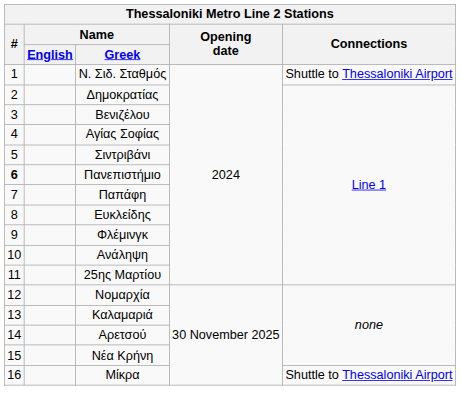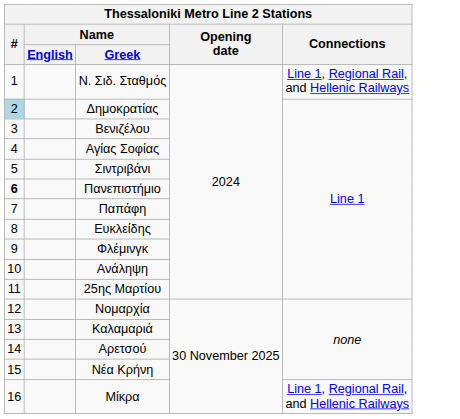Ν. Σιδ. Σταθμός | Connections: Shuttle to Thessaloniki Airport -> Line 1, Regional Rail, and Hellenic Railways
Δημοκρατίας | #: no background -> lightblue background
Μίκρα | Connections: Shuttle to Thessaloniki Airport -> Line 1, Regional Rail, and Hellenic Railways
